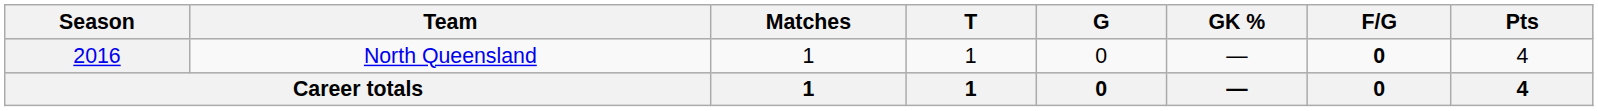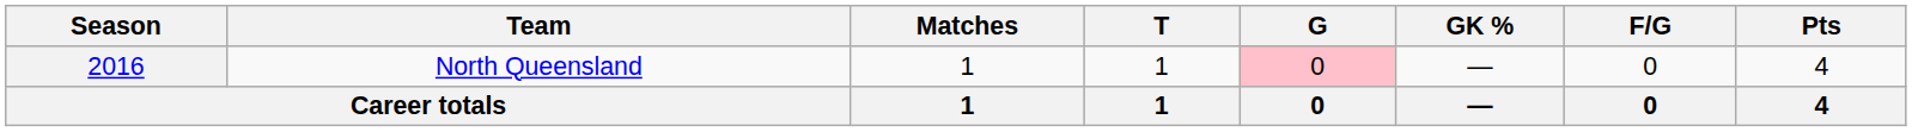2016 | G: no background -> pink background
2016 | F/G: bold -> normal
